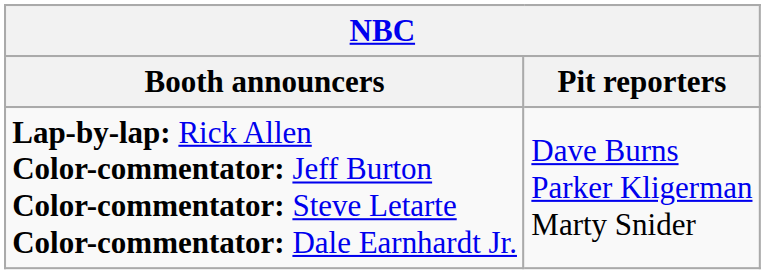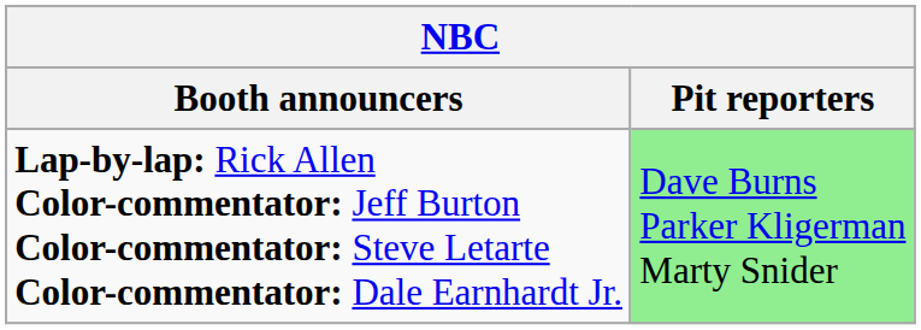row 3 | Pit reporters: no background -> lightgreen background
